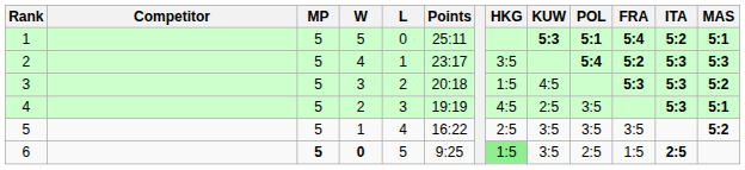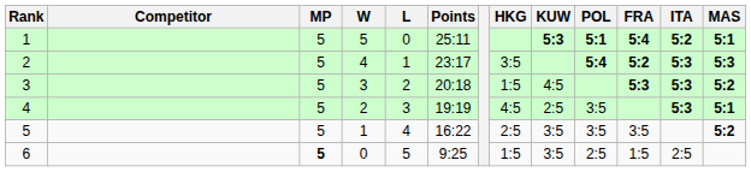6 | W: bold -> normal
6 | HKG: lightgreen background -> no background
6 | ITA: bold -> normal
